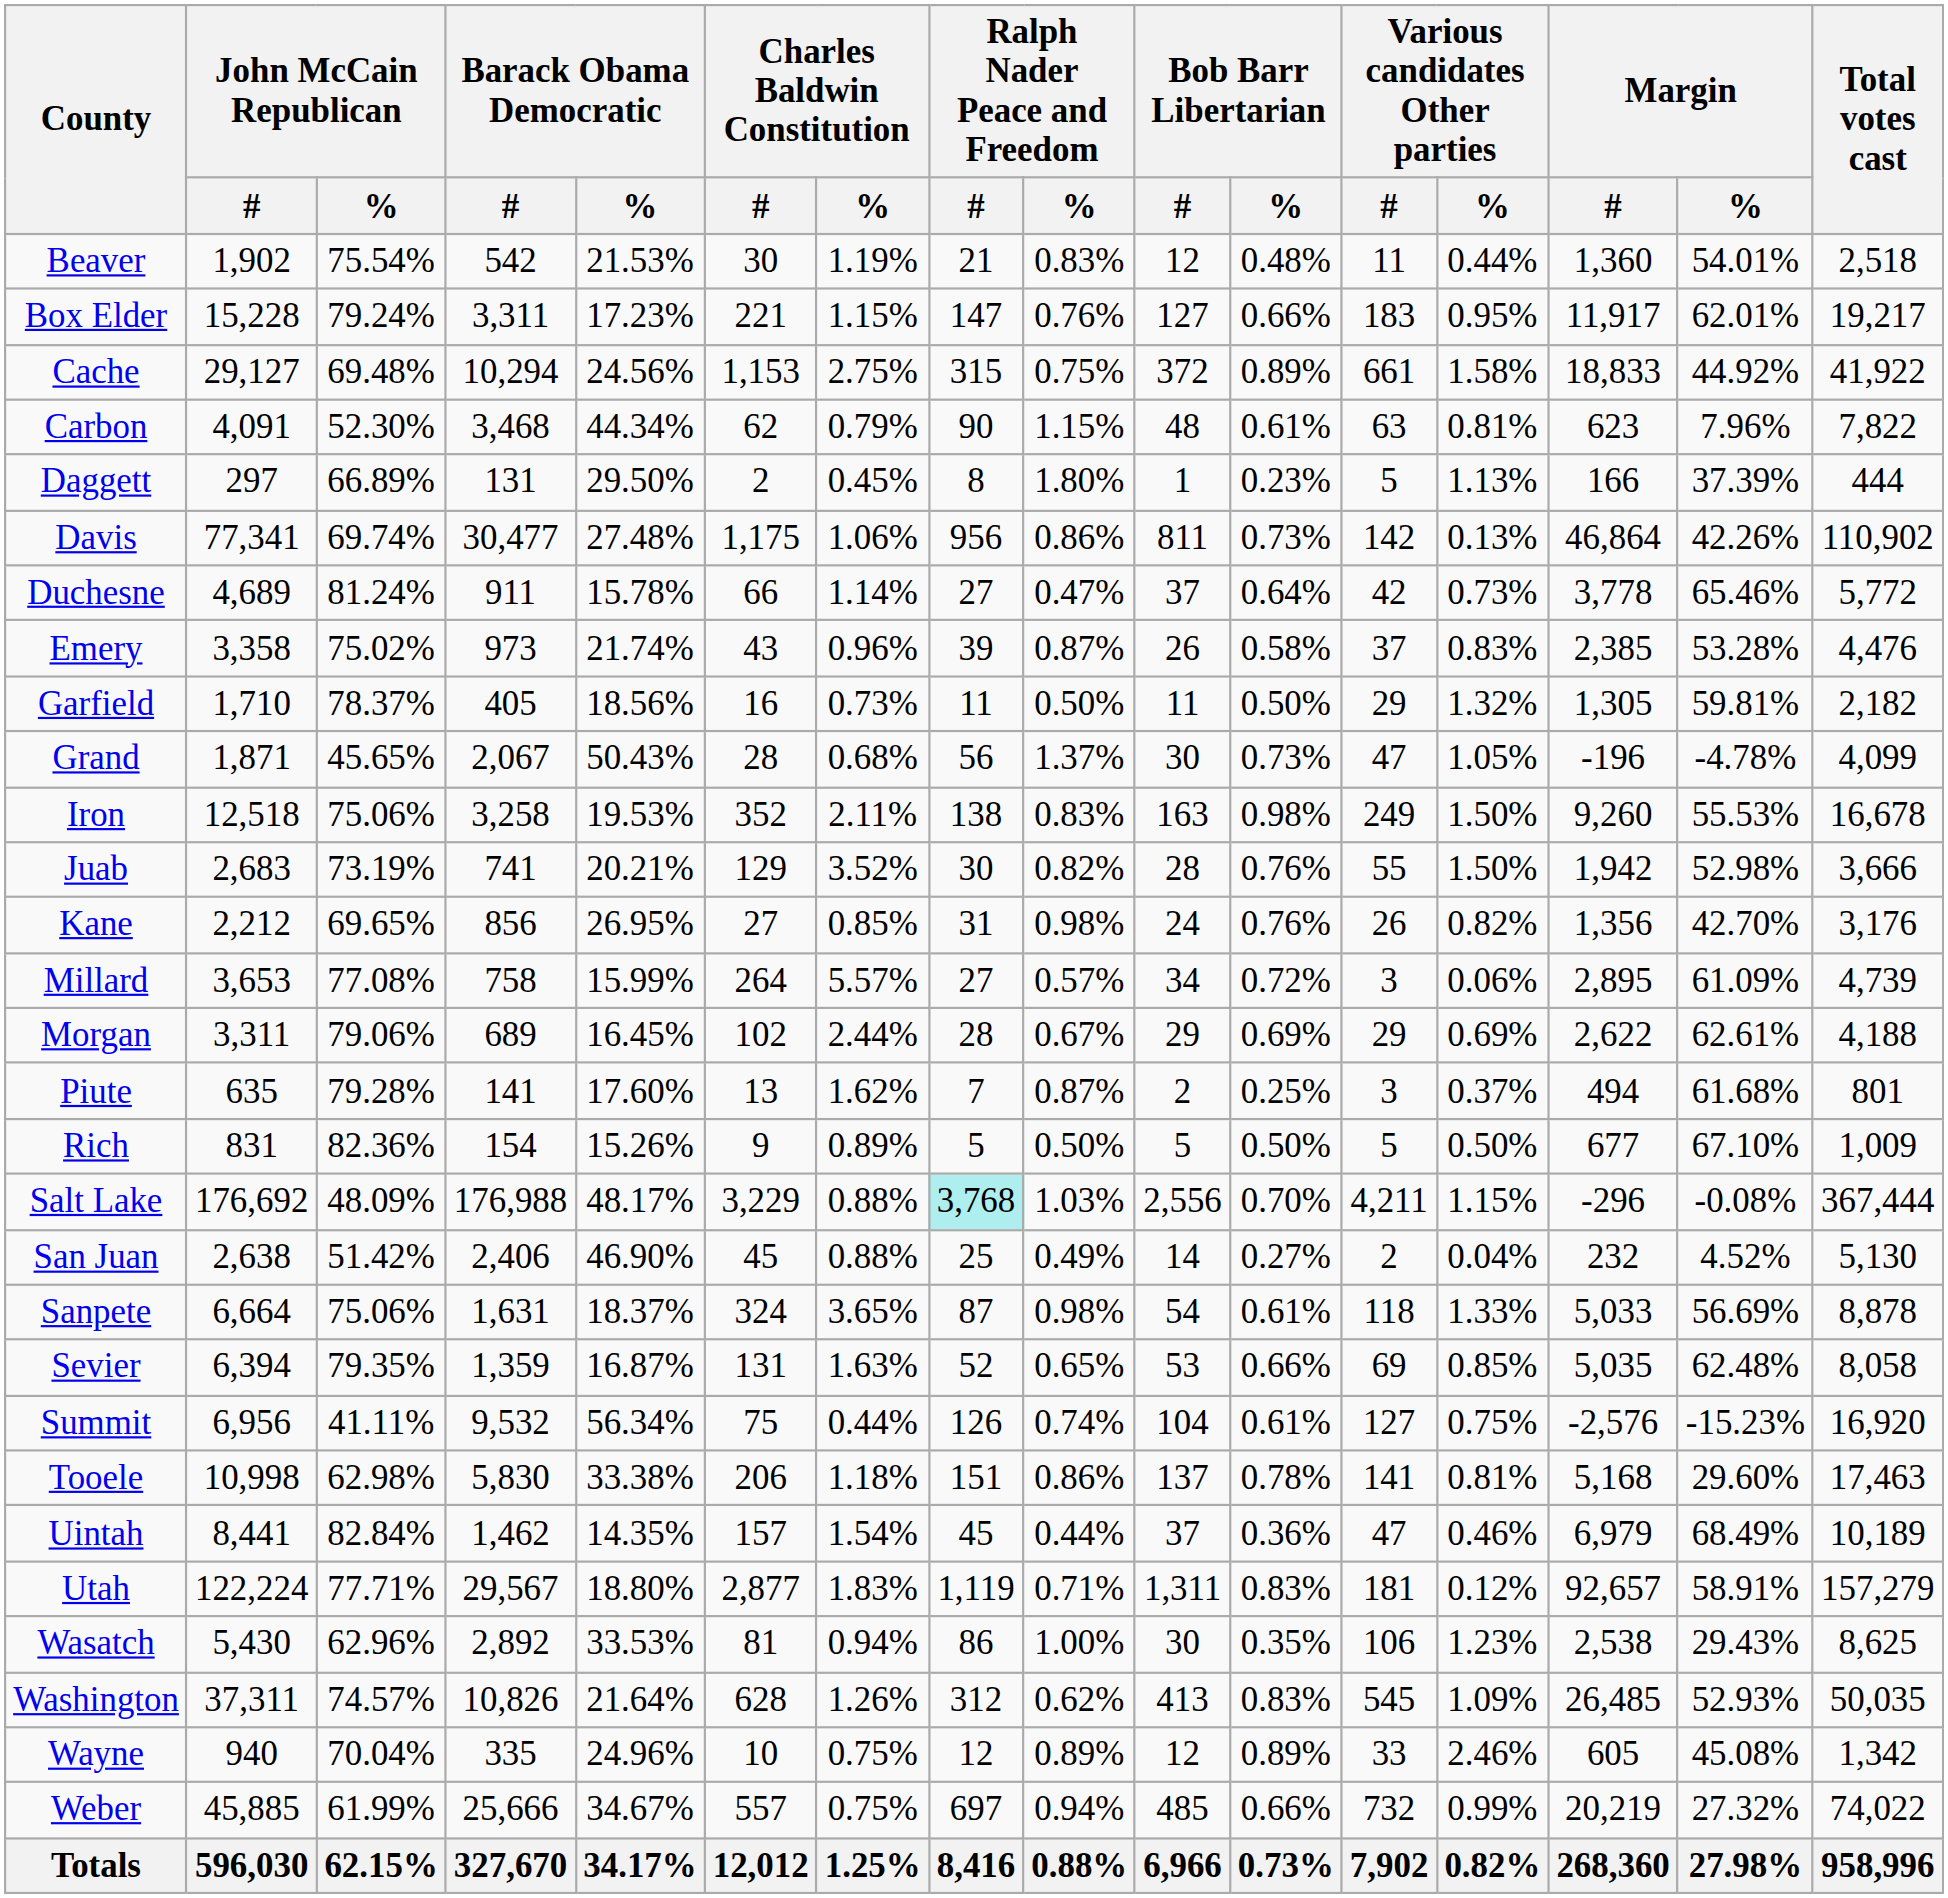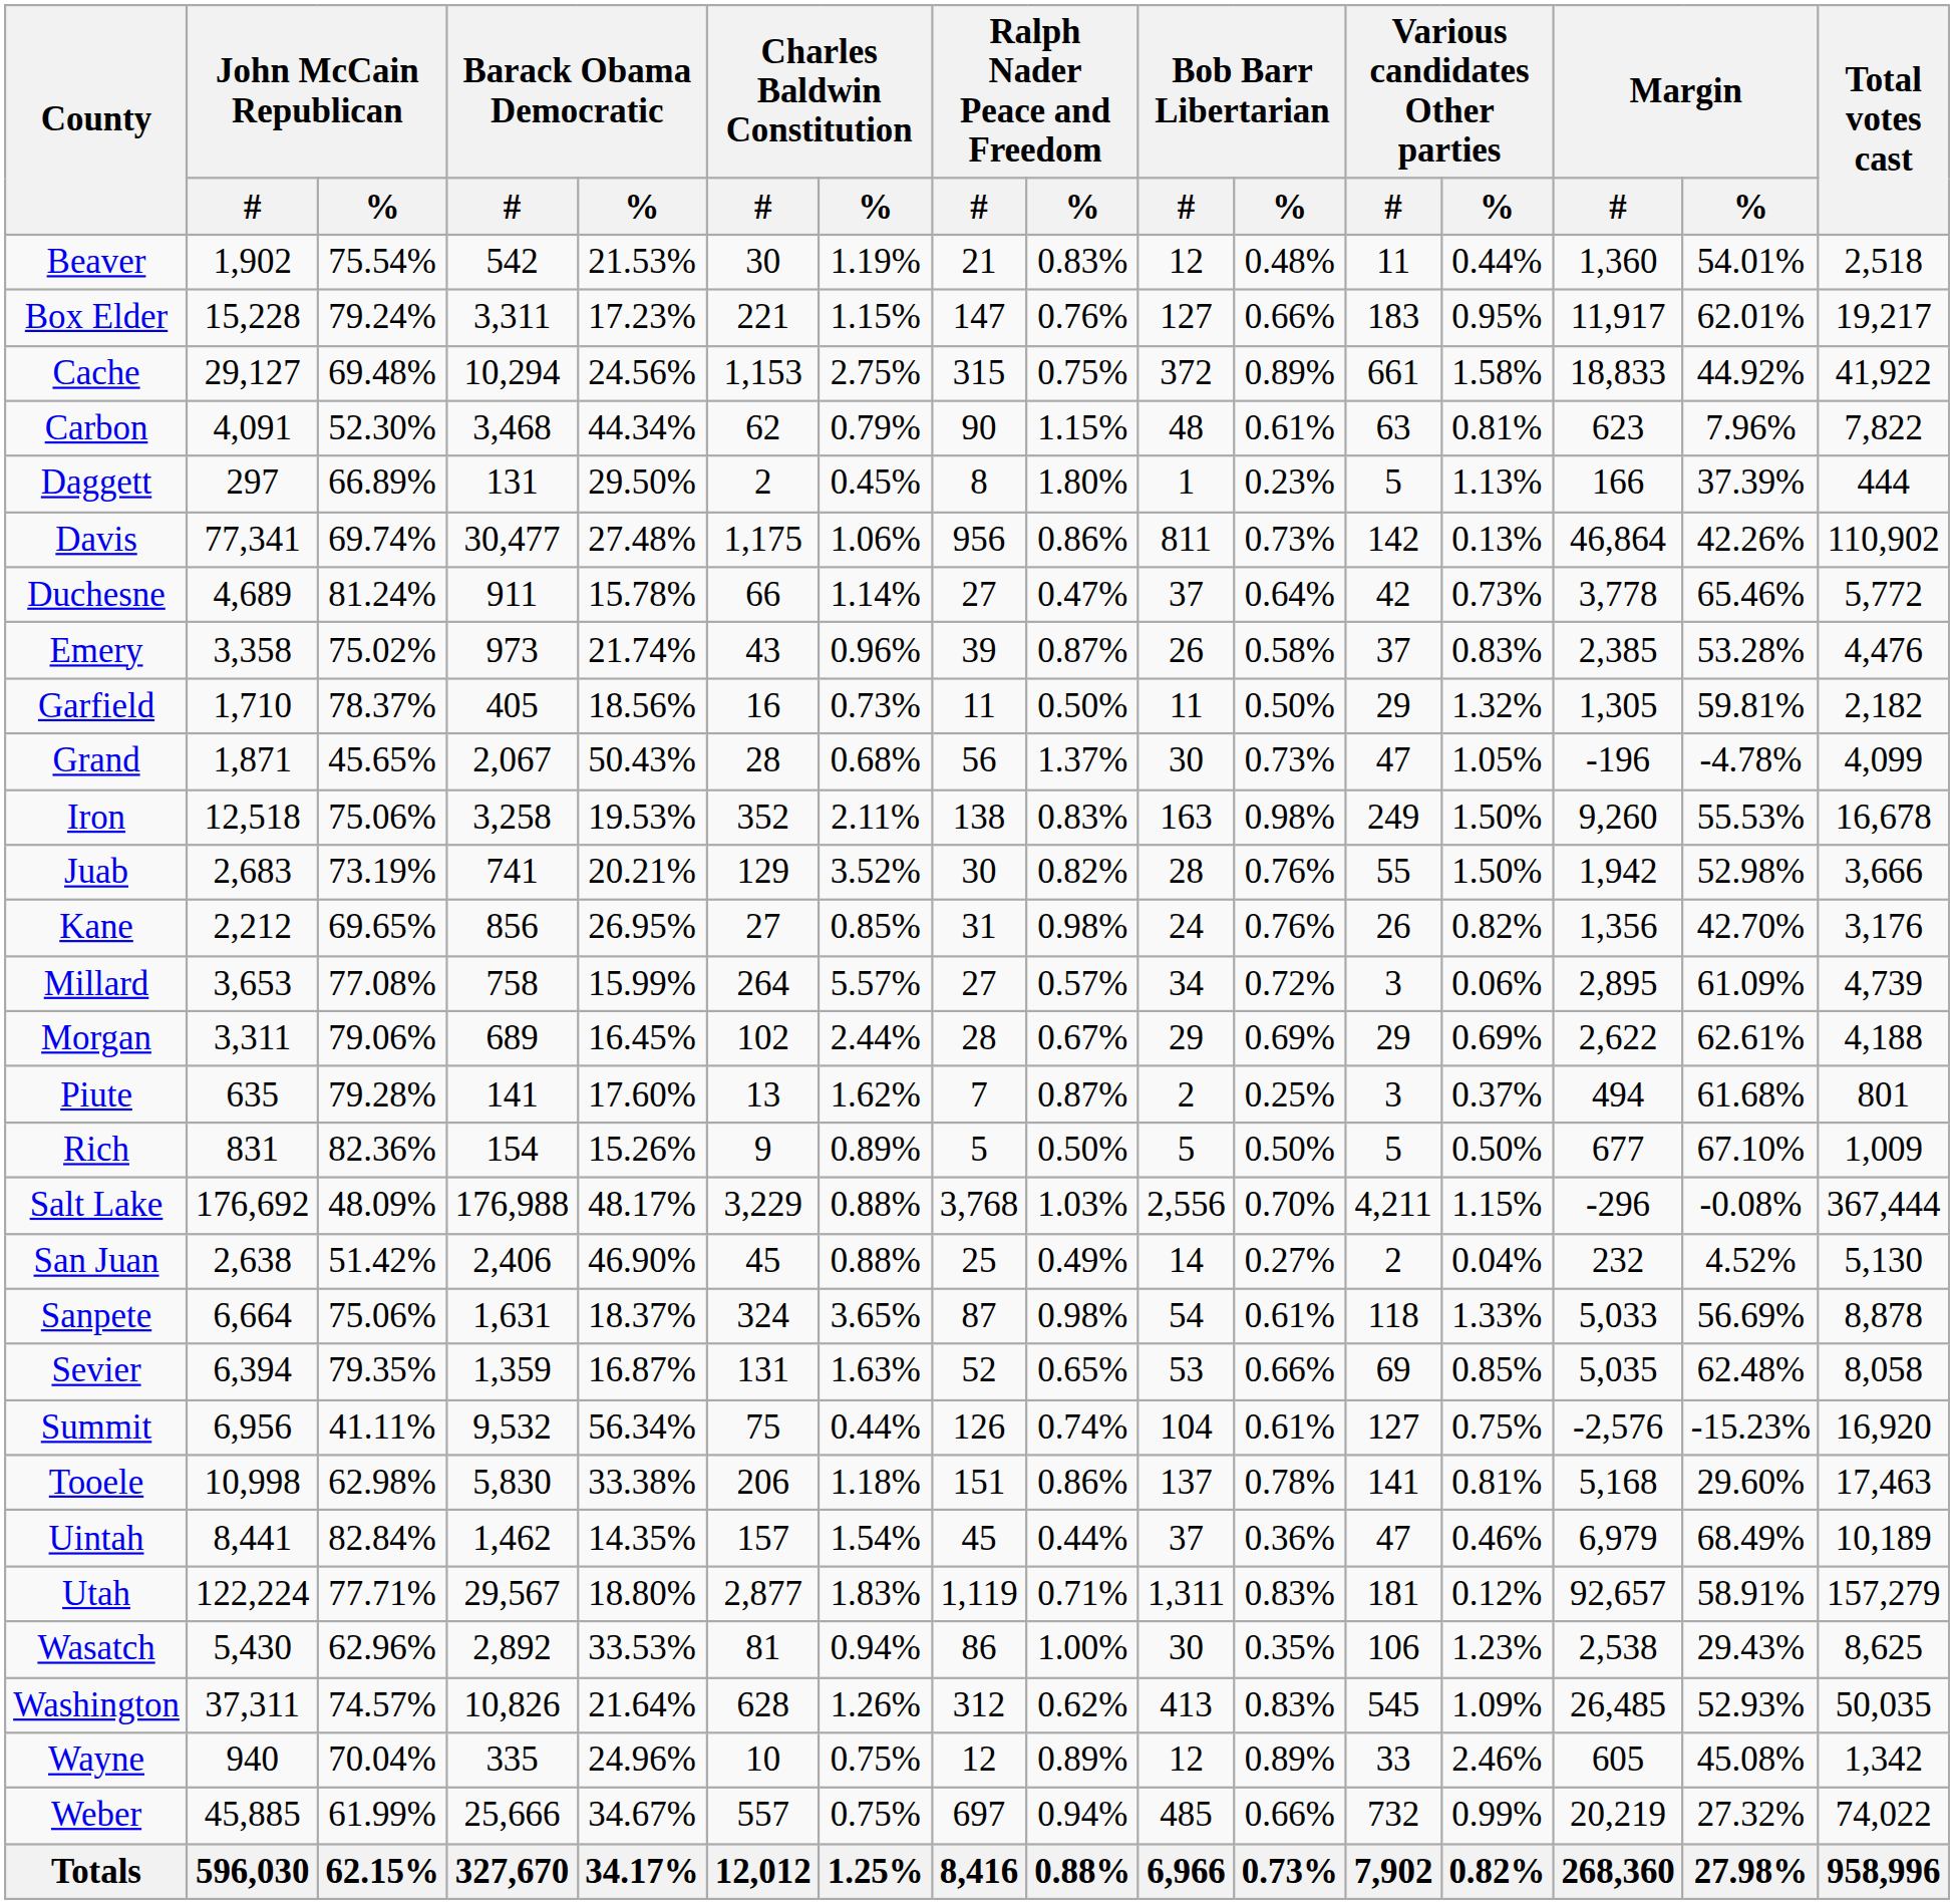Salt Lake | Ralph Nader Peace and Freedom / #: paleturquoise background -> no background
